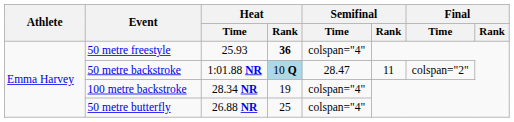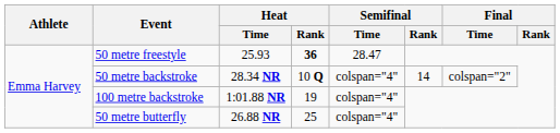50 metre freestyle | Semifinal / Time: colspan="4" -> 28.47
50 metre backstroke | Heat / Time: 1:01.88 NR -> 28.34 NR
50 metre backstroke | Heat / Rank: lightblue background -> no background
50 metre backstroke | Semifinal / Time: 28.47 -> colspan="4"
50 metre backstroke | Semifinal / Rank: 11 -> 14
100 metre backstroke | Heat / Time: 28.34 NR -> 1:01.88 NR
